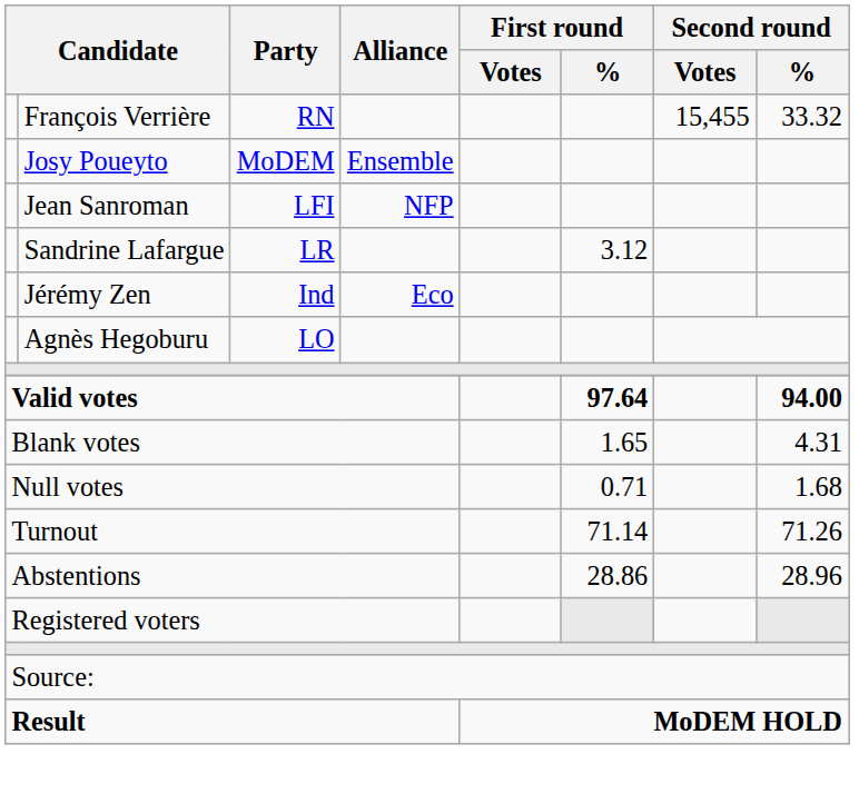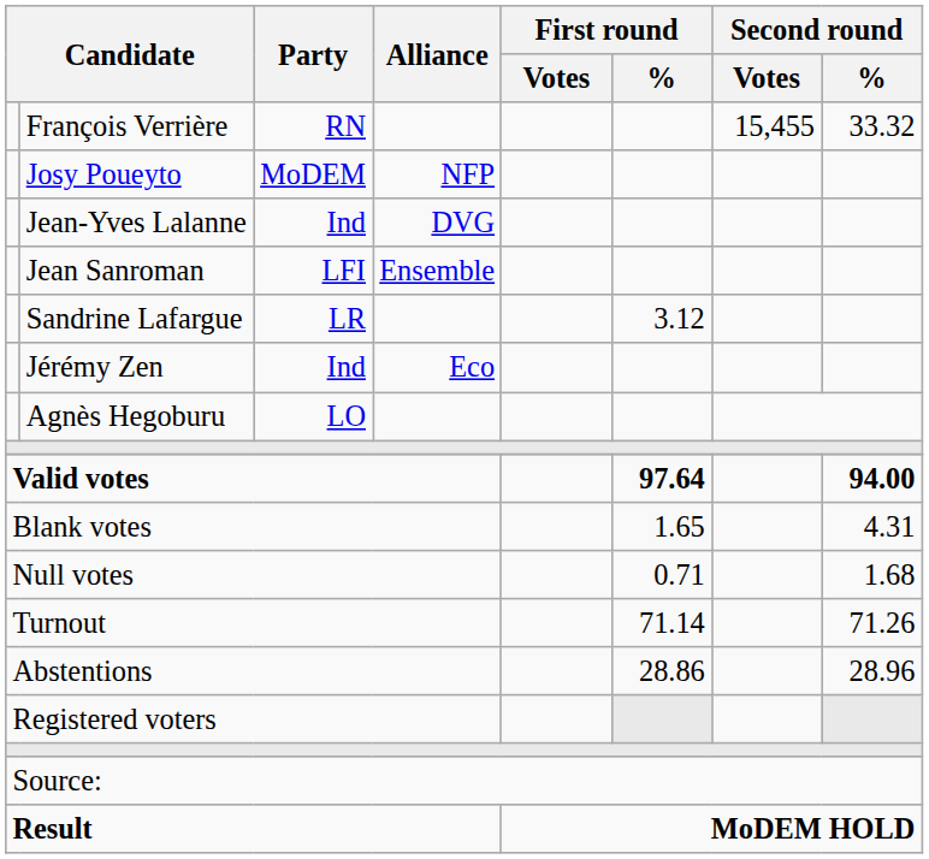Josy Poueyto | Alliance: Ensemble -> NFP
+ row: Jean-Yves Lalanne | Ind | DVG
Jean Sanroman | Alliance: NFP -> Ensemble
